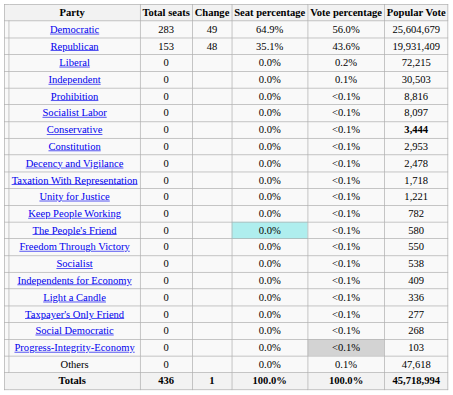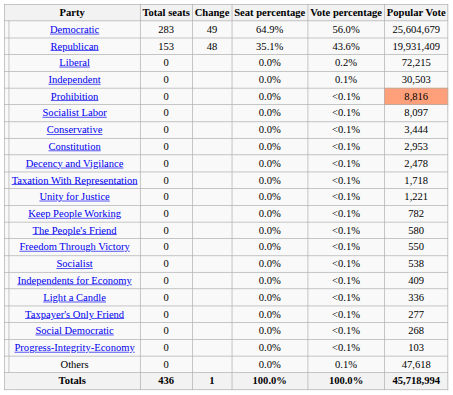Prohibition | Popular Vote: no background -> lightsalmon background
Conservative | Popular Vote: bold -> normal
The People's Friend | Seat percentage: paleturquoise background -> no background
Progress-Integrity-Economy | Vote percentage: lightgrey background -> no background
